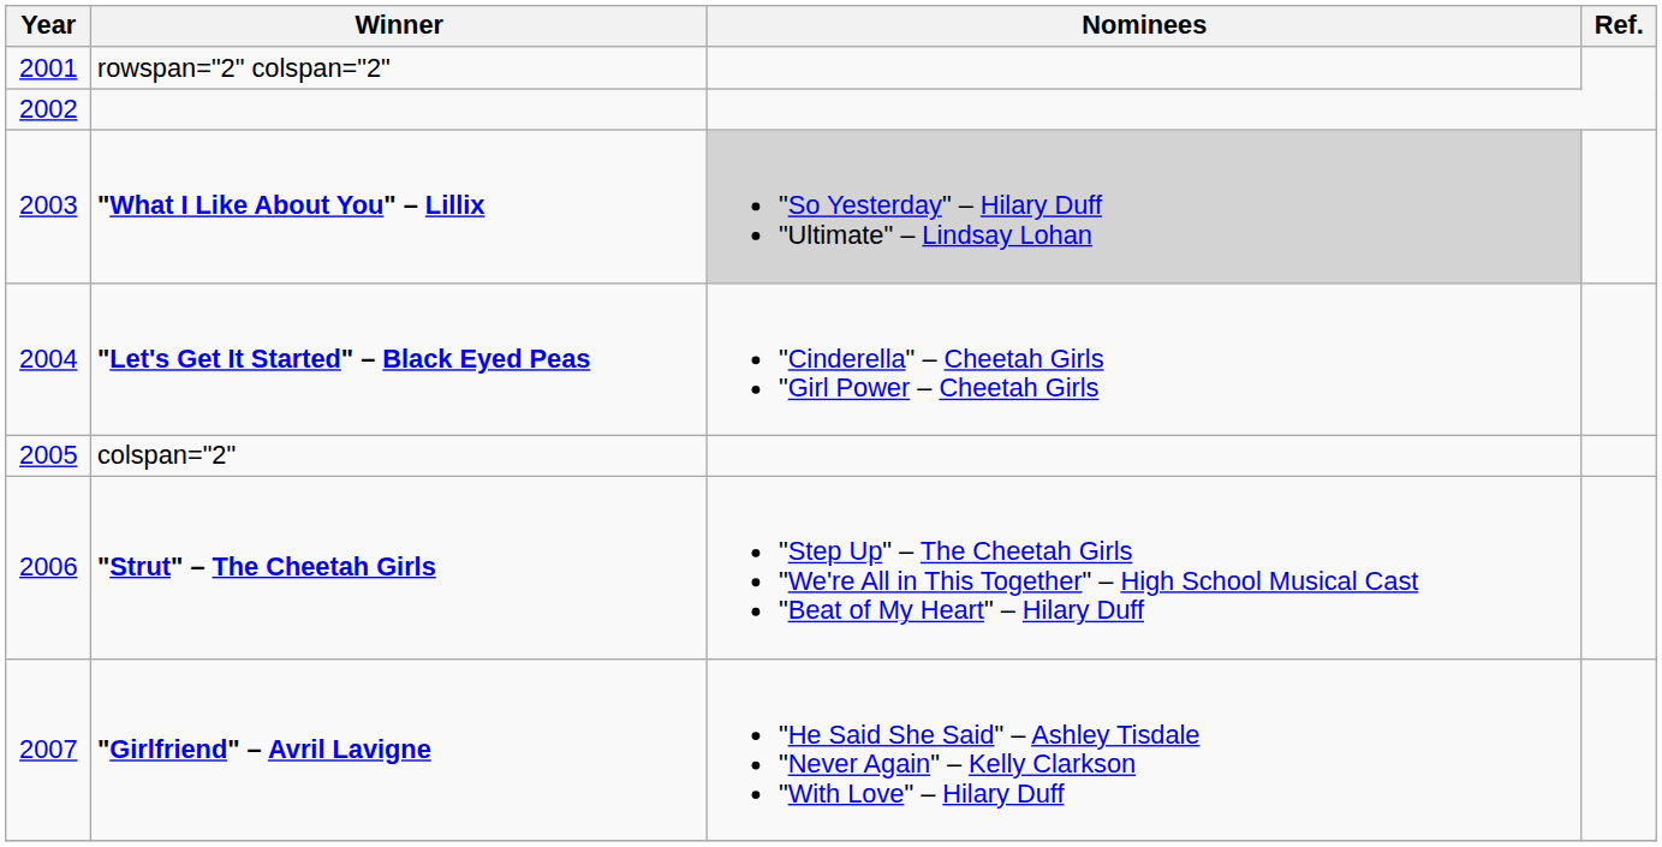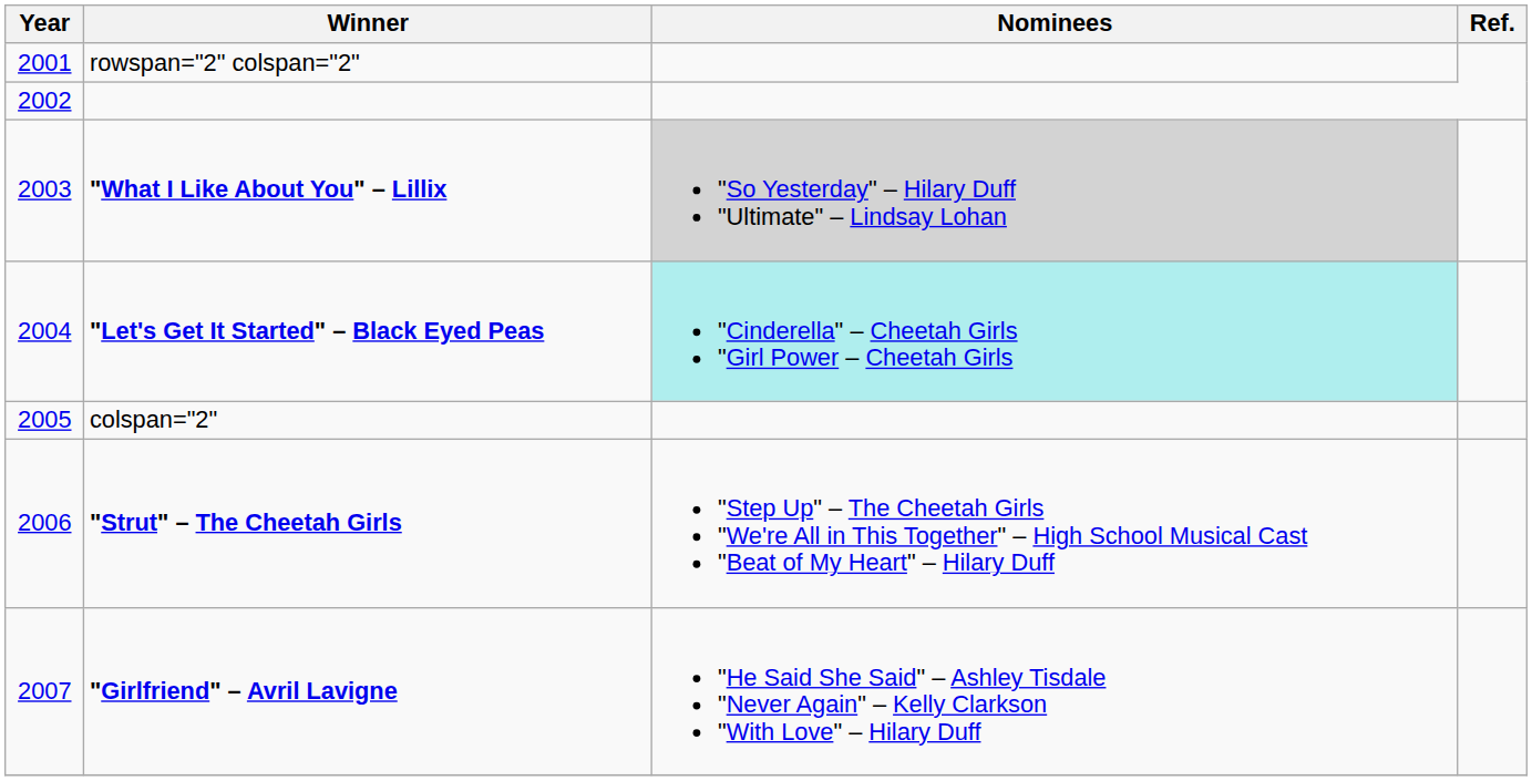"Let's Get It Started" – Black Eyed Peas | Nominees: no background -> paleturquoise background
